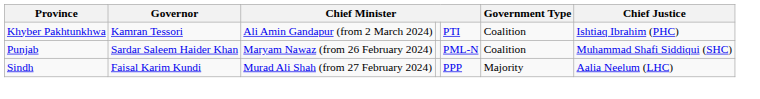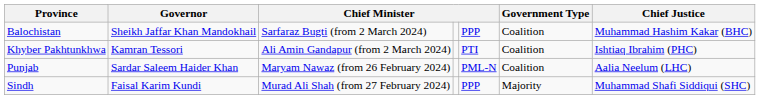+ row: Balochistan | Sheikh Jaffar Khan Mandokhail | Sarfaraz Bugti (from 2 March 2024) | PPP | Coalition | Muhammad Hashim Kakar (BHC)
Punjab | Chief Justice: Muhammad Shafi Siddiqui (SHC) -> Aalia Neelum (LHC)
Sindh | Chief Justice: Aalia Neelum (LHC) -> Muhammad Shafi Siddiqui (SHC)
